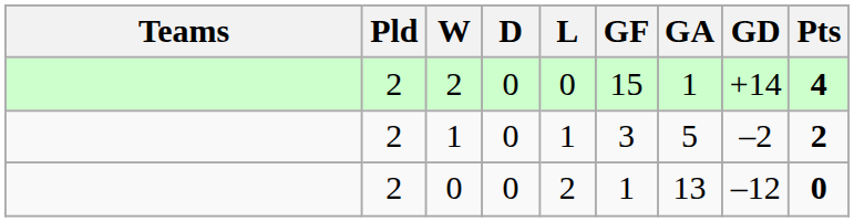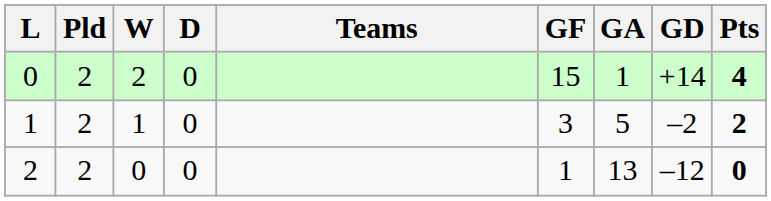columns swapped: Teams <-> L
